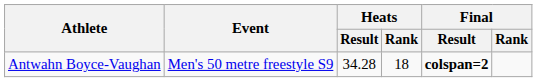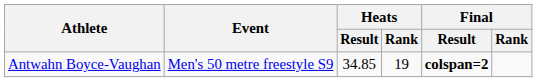Antwahn Boyce-Vaughan | Heats / Result: 34.28 -> 34.85
Antwahn Boyce-Vaughan | Heats / Rank: 18 -> 19
